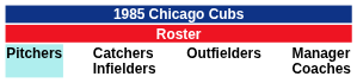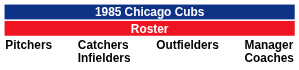Pitchers | column 1: paleturquoise background -> no background
